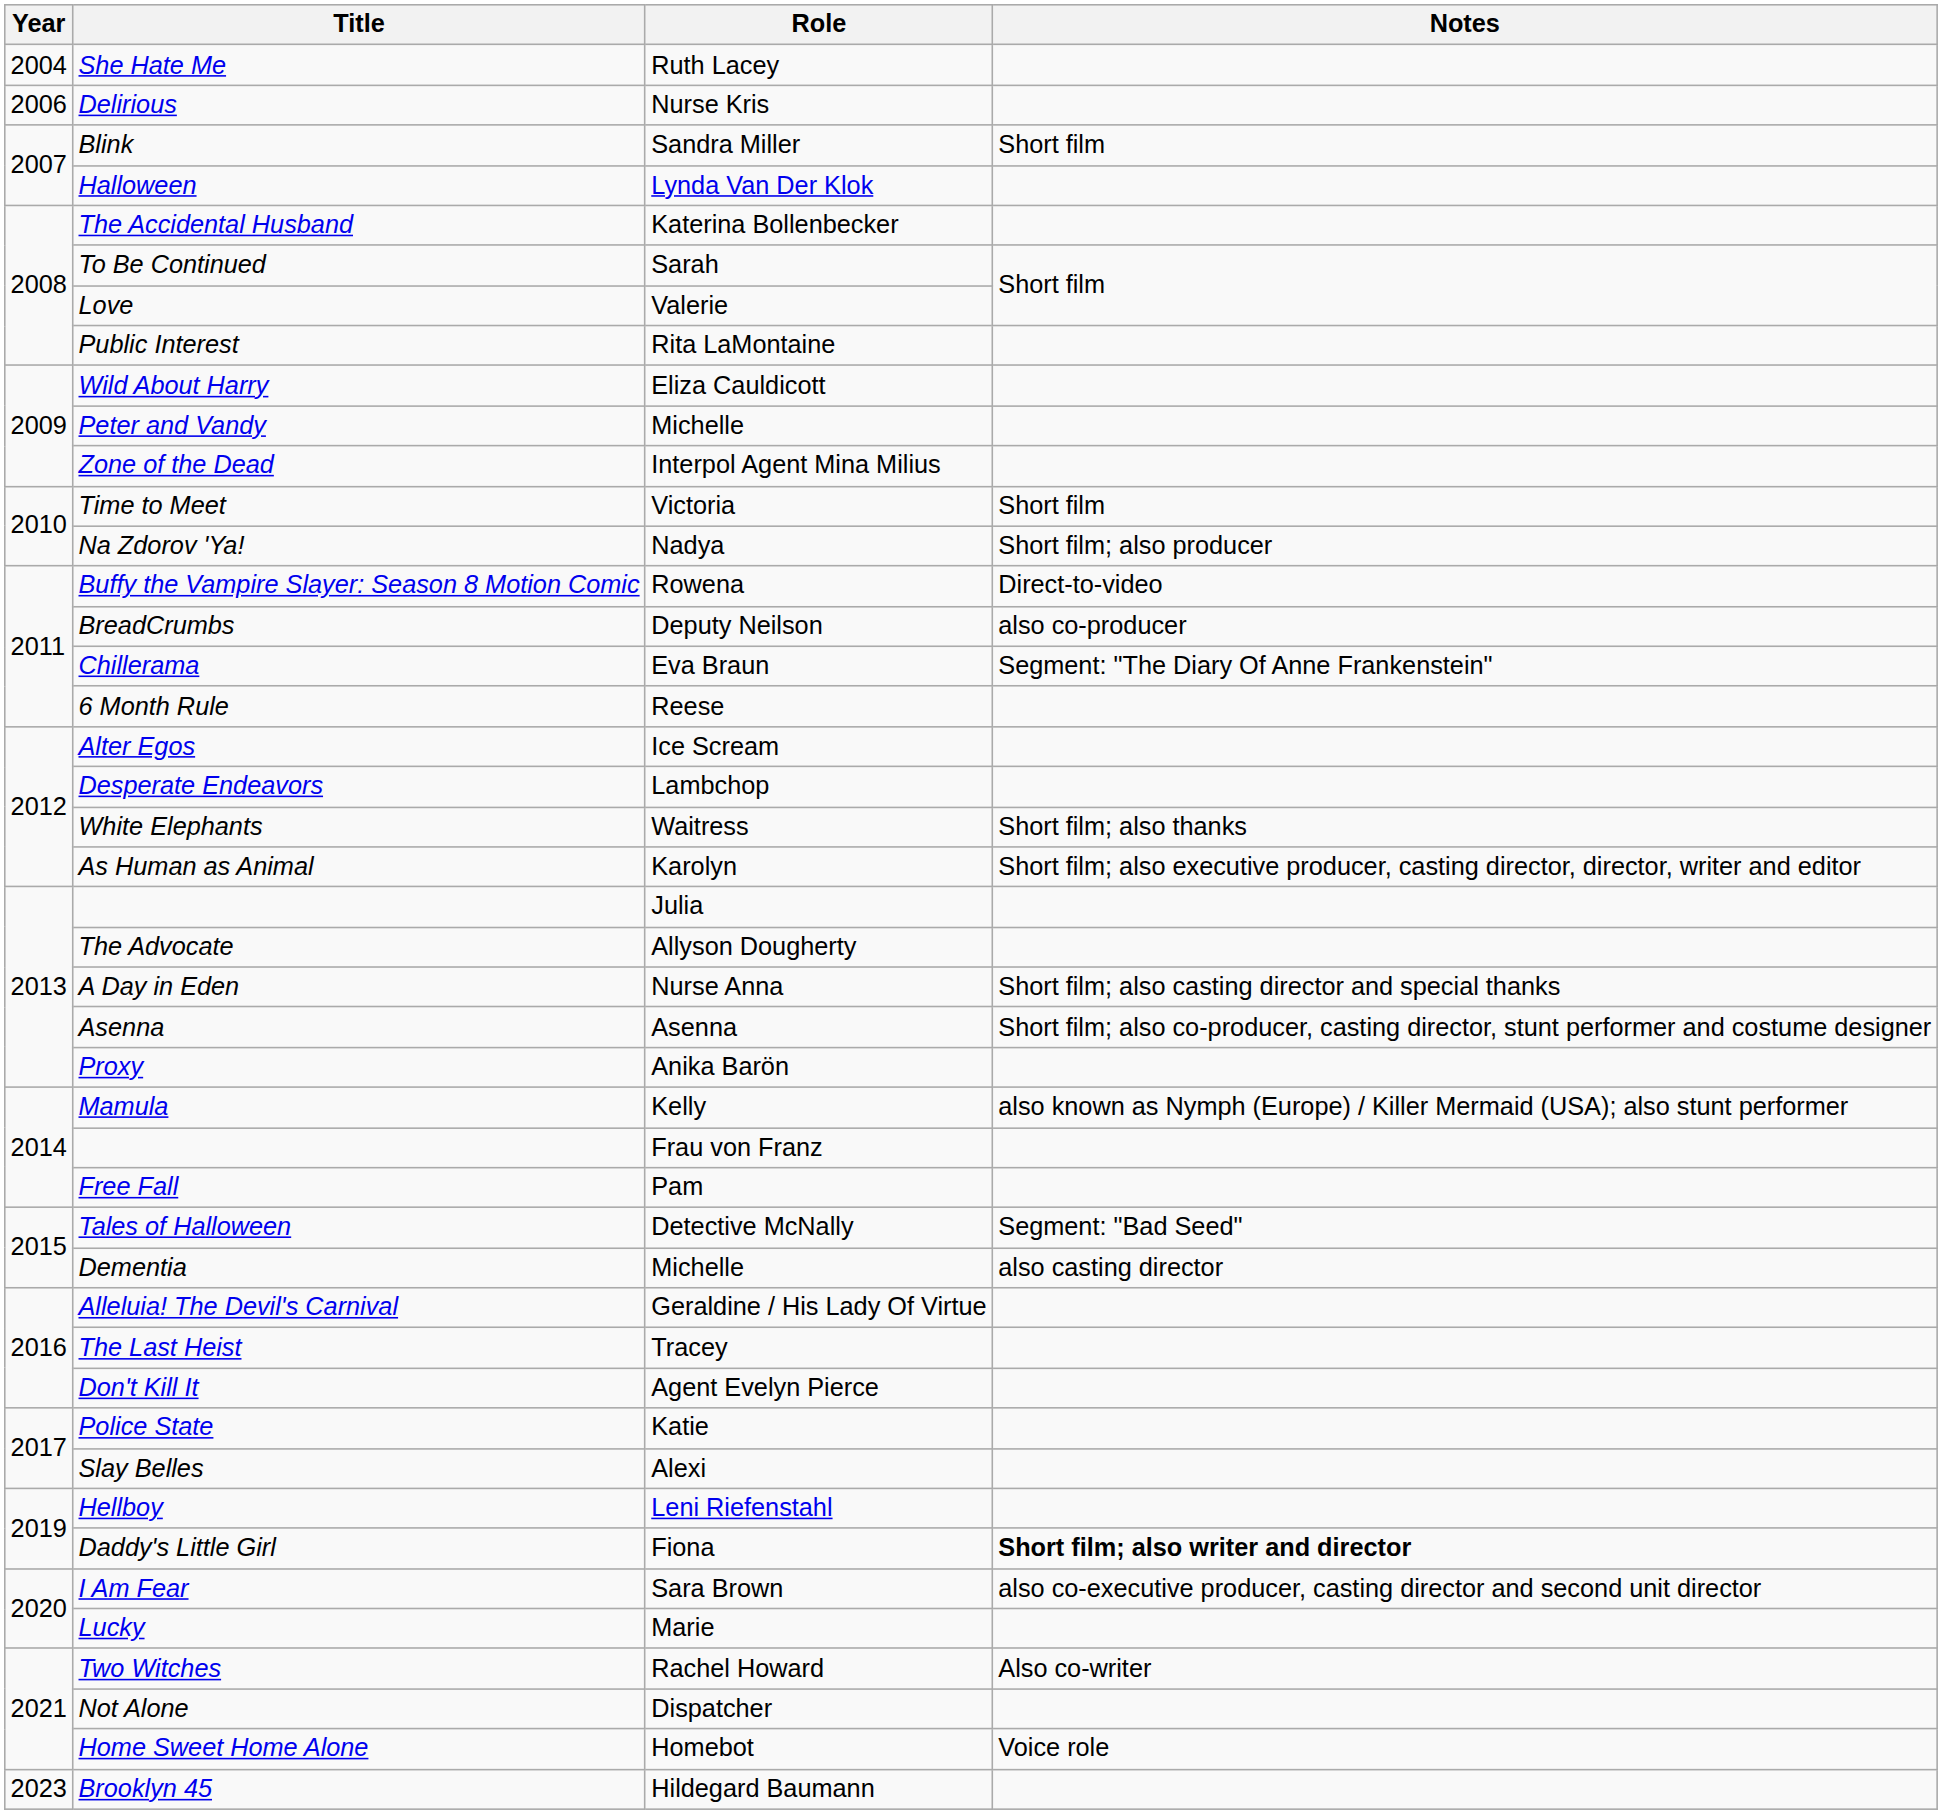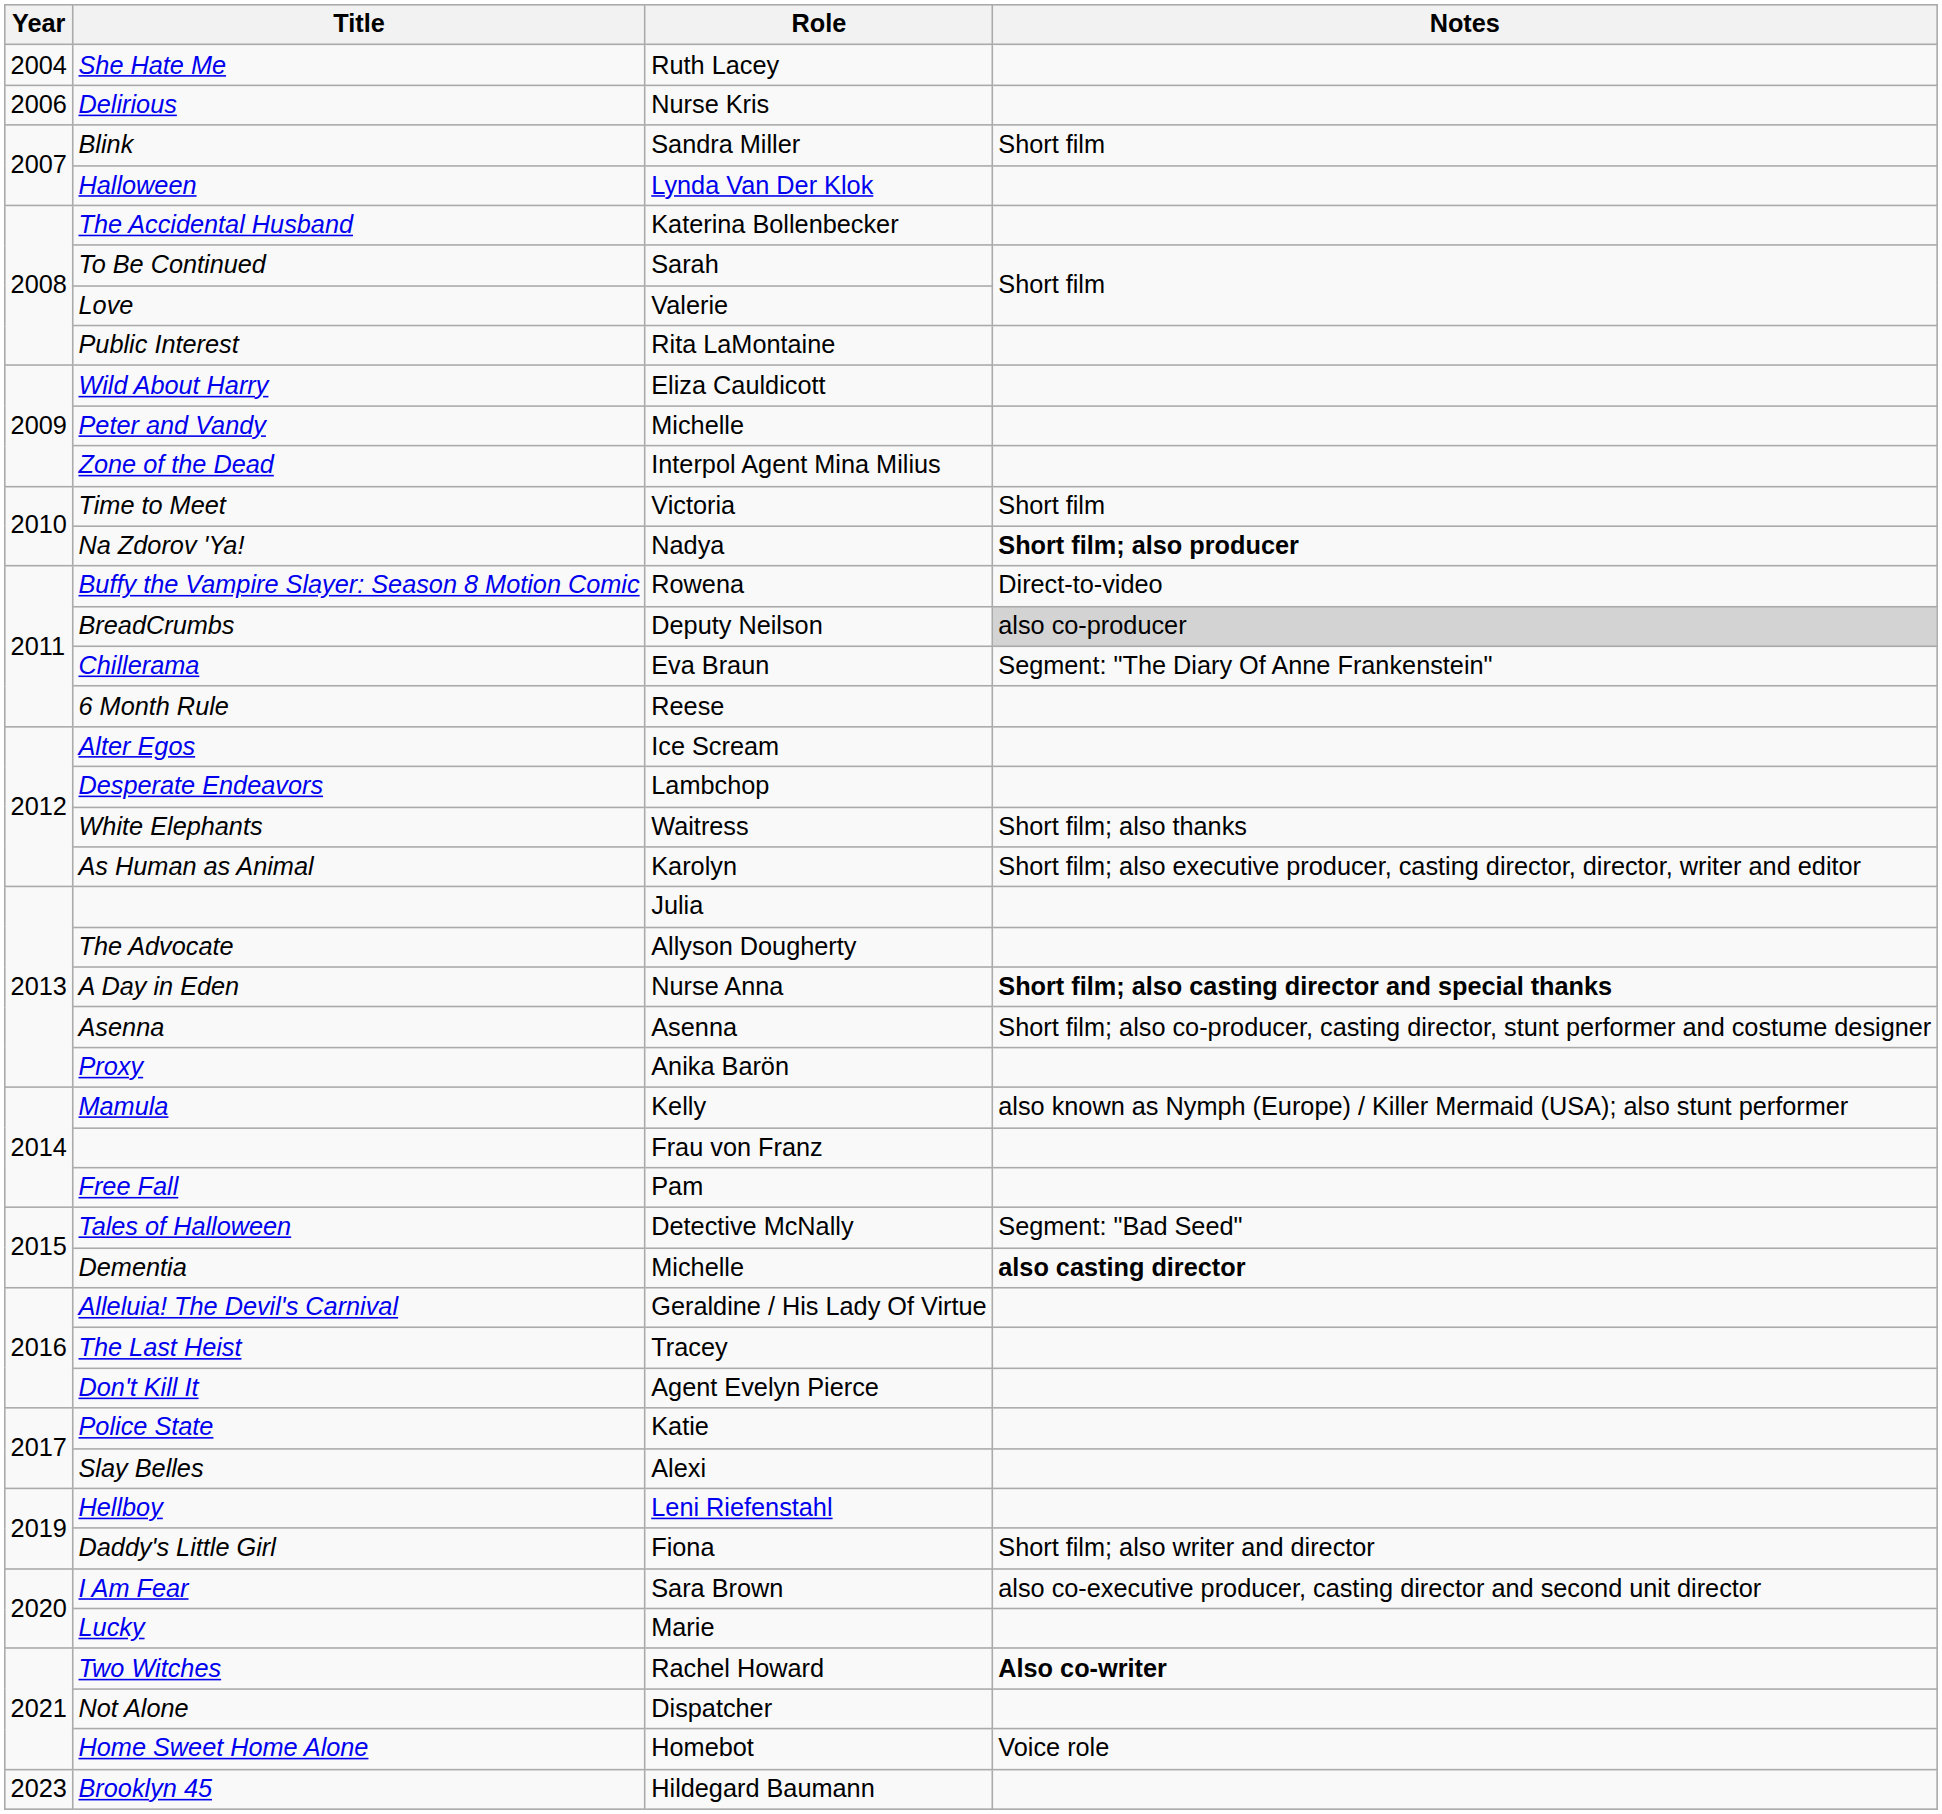Na Zdorov 'Ya! | Notes: normal -> bold
BreadCrumbs | Notes: no background -> lightgrey background
A Day in Eden | Notes: normal -> bold
Dementia | Notes: normal -> bold
Daddy's Little Girl | Notes: bold -> normal
Two Witches | Notes: normal -> bold
